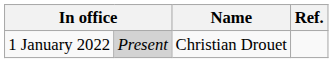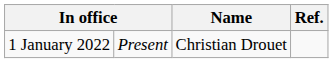1 January 2022 | column 2: lightgrey background -> no background
